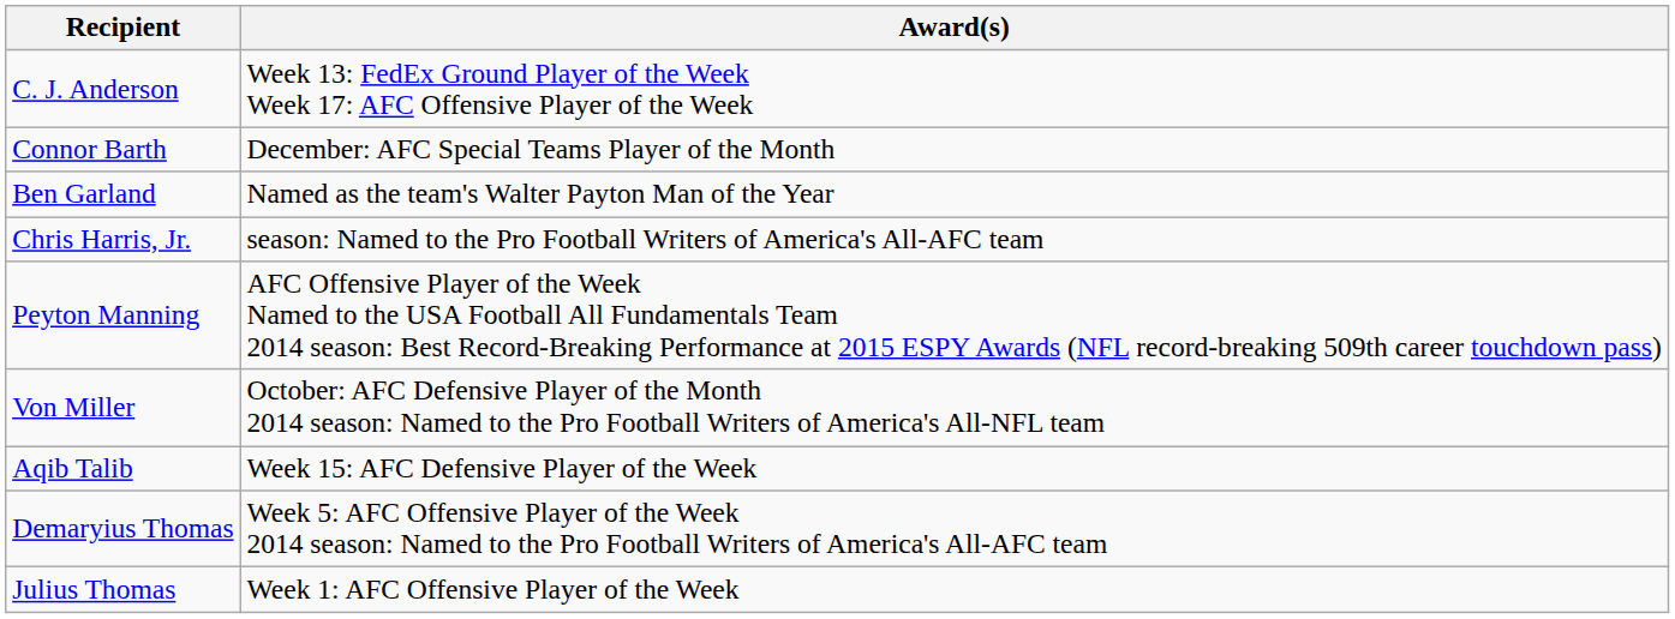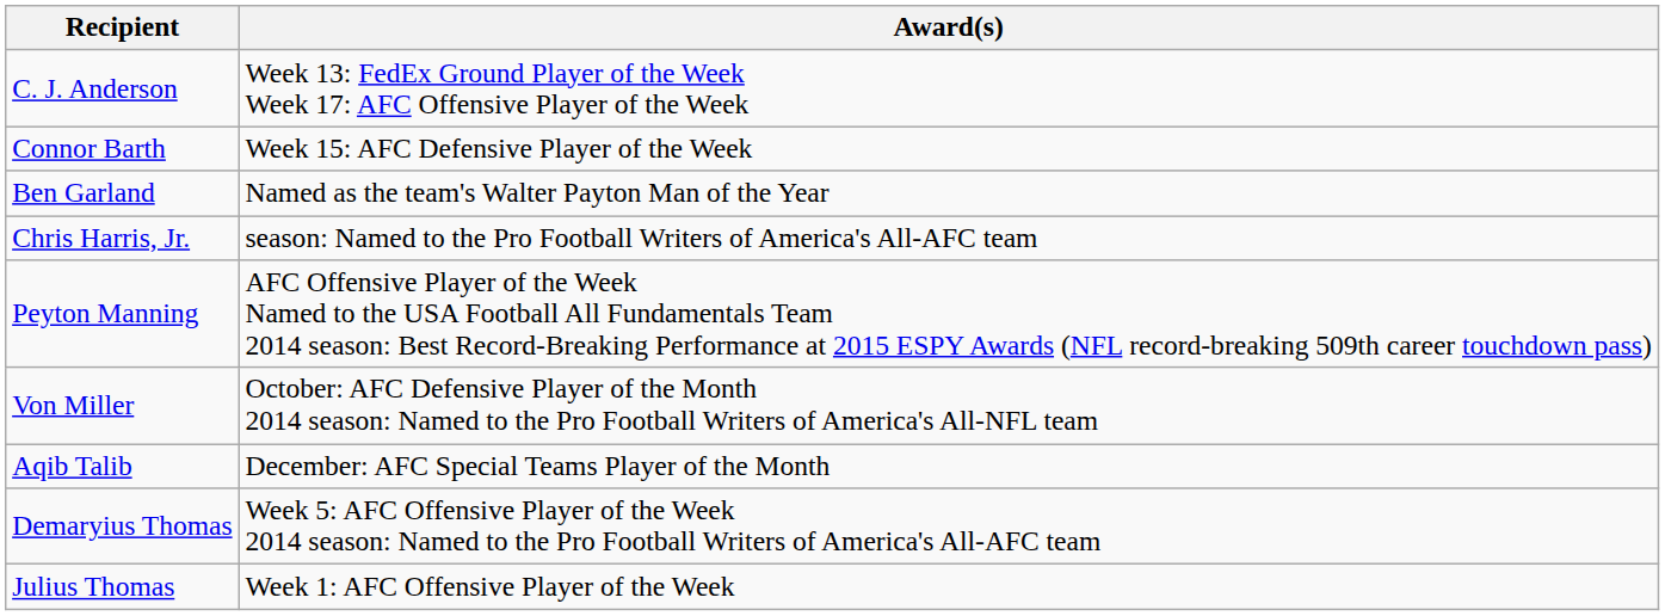Connor Barth | Award(s): December: AFC Special Teams Player of the Month -> Week 15: AFC Defensive Player of the Week
Aqib Talib | Award(s): Week 15: AFC Defensive Player of the Week -> December: AFC Special Teams Player of the Month
